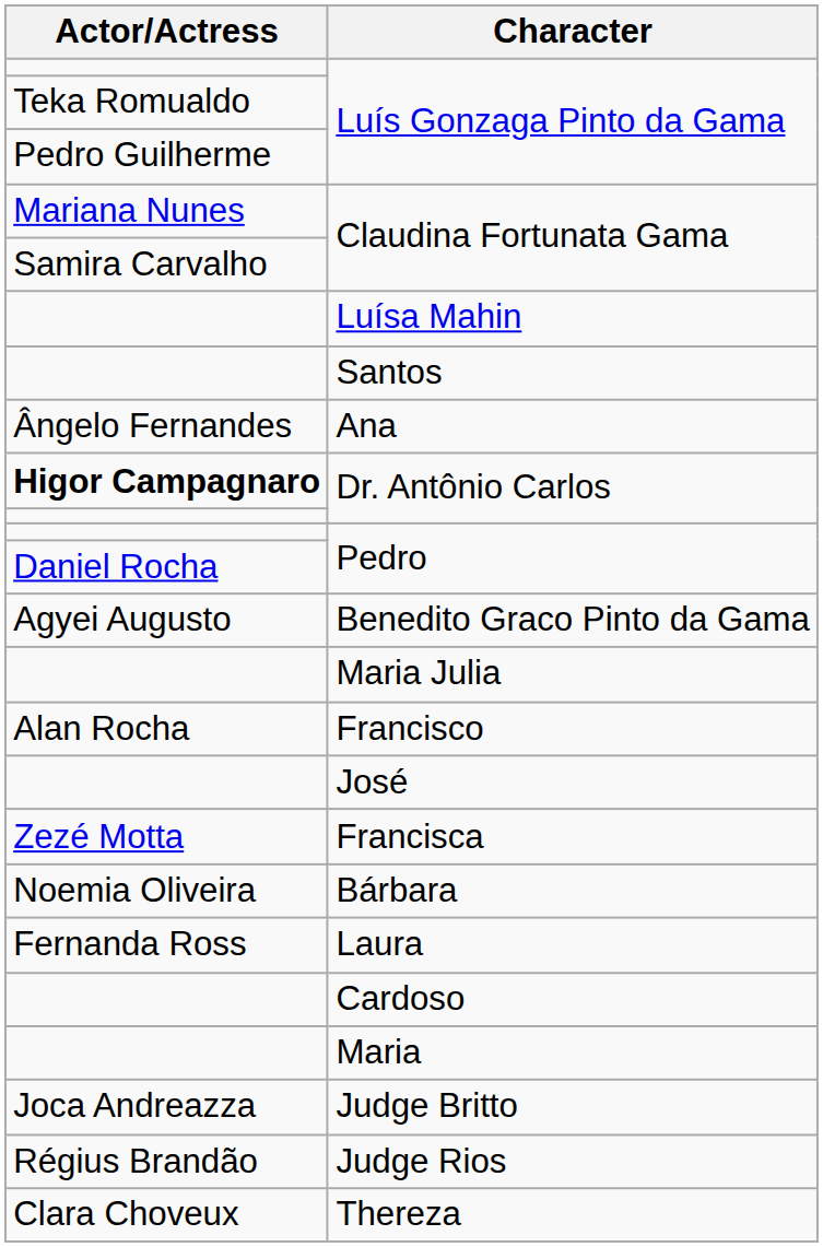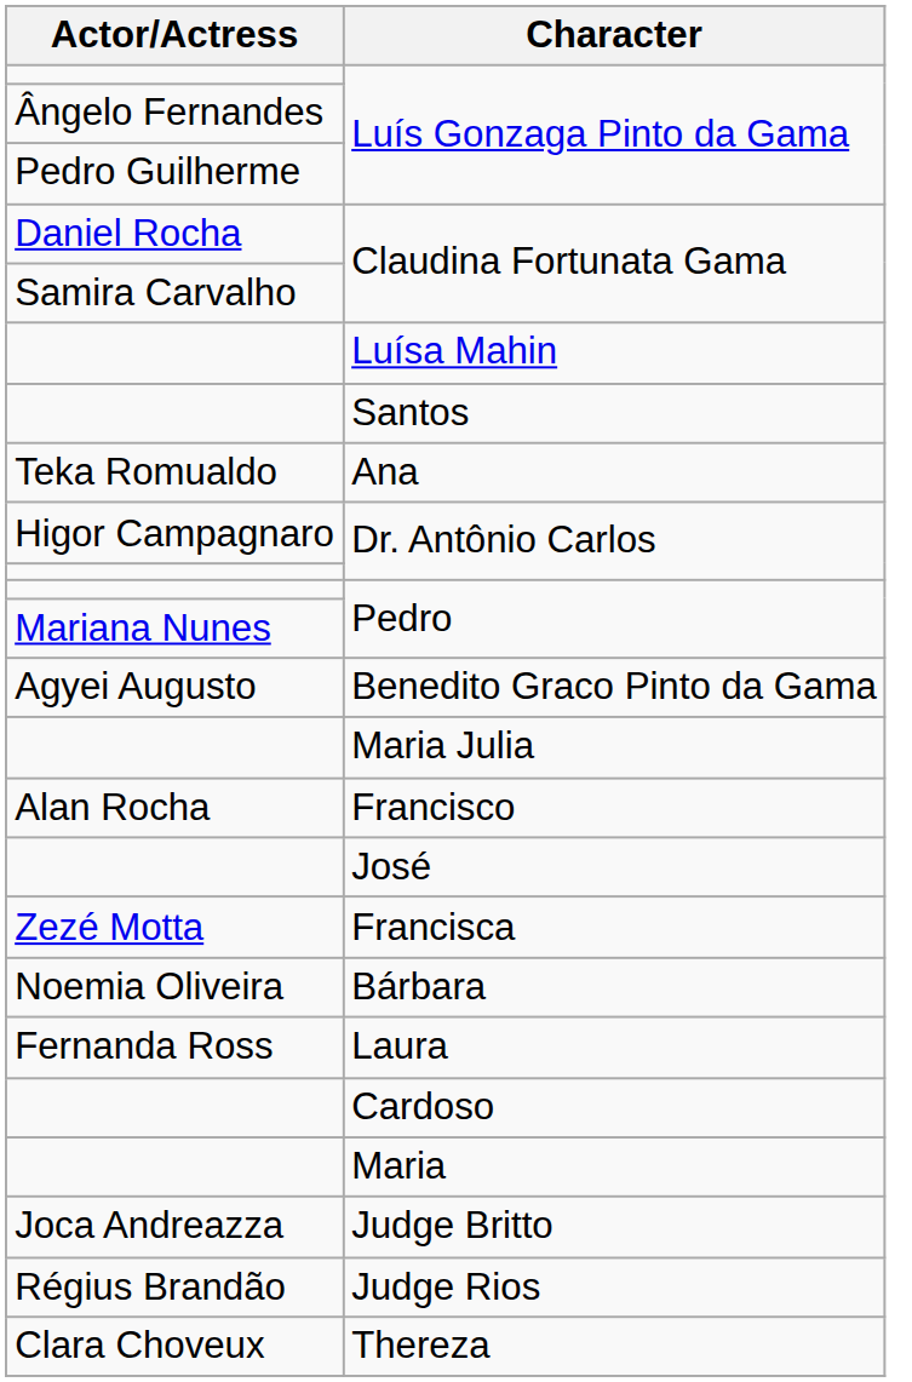row 3 | Actor/Actress: Teka Romualdo -> Ângelo Fernandes
row 5 | Actor/Actress: Mariana Nunes -> Daniel Rocha
row 9 | Actor/Actress: Ângelo Fernandes -> Teka Romualdo
row 10 | Actor/Actress: bold -> normal
row 13 | Actor/Actress: Daniel Rocha -> Mariana Nunes
